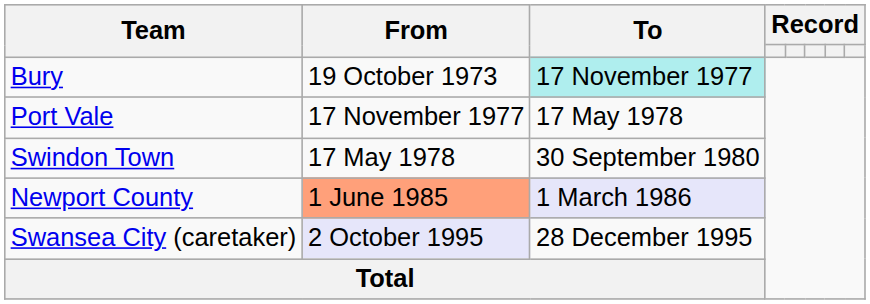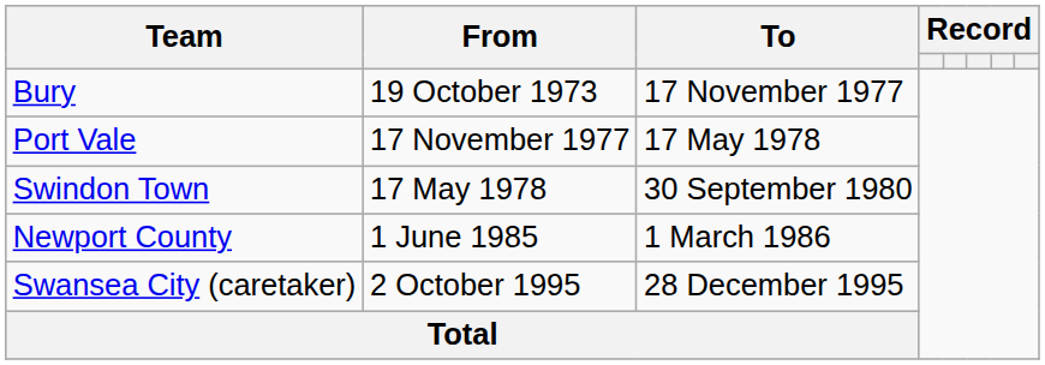Bury | To: paleturquoise background -> no background
Newport County | From: lightsalmon background -> no background
Newport County | To: lavender background -> no background
Swansea City (caretaker) | From: lavender background -> no background
